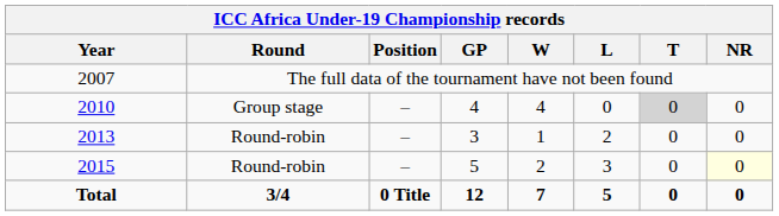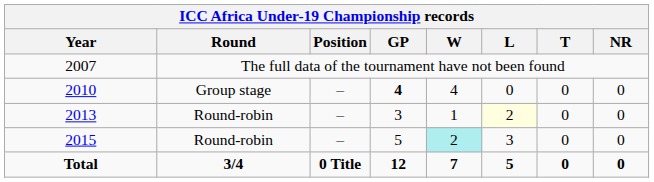2010 | GP: normal -> bold
2010 | T: lightgrey background -> no background
2013 | L: no background -> lightyellow background
2015 | W: no background -> paleturquoise background
2015 | NR: lightyellow background -> no background
